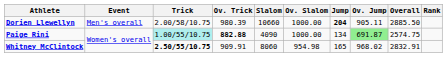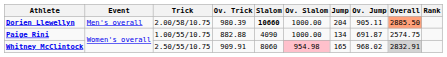row 2 | Slalom: normal -> bold
row 2 | Jump: bold -> normal
row 2 | Overall: no background -> lightsalmon background
row 3 | Trick: paleturquoise background -> no background
row 3 | Ov. Trick: bold -> normal
row 3 | Ov. Jump: lightgreen background -> no background
row 4 | Trick: bold -> normal
row 4 | Ov. Slalom: no background -> pink background
row 4 | Overall: no background -> lightgrey background
